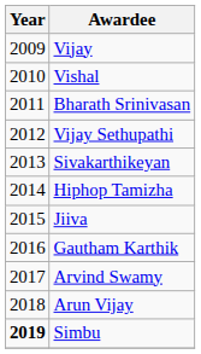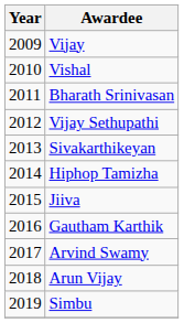Simbu | Year: bold -> normal
